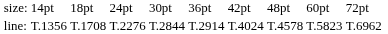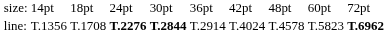line: | column 4: normal -> bold
line: | column 5: normal -> bold
line: | column 10: normal -> bold
